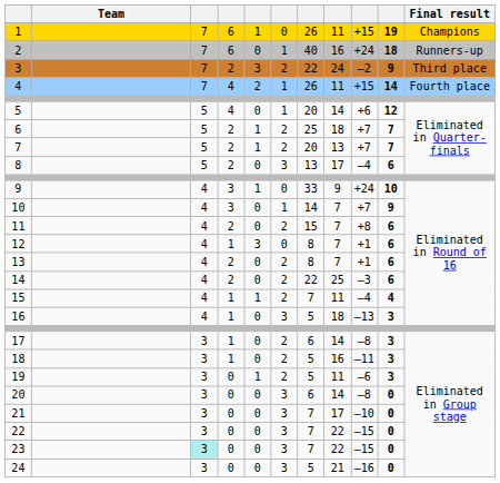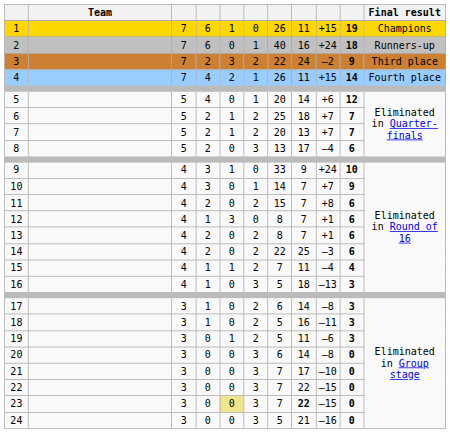23 | column 3: paleturquoise background -> no background
23 | column 5: no background -> khaki background
23 | column 8: normal -> bold
